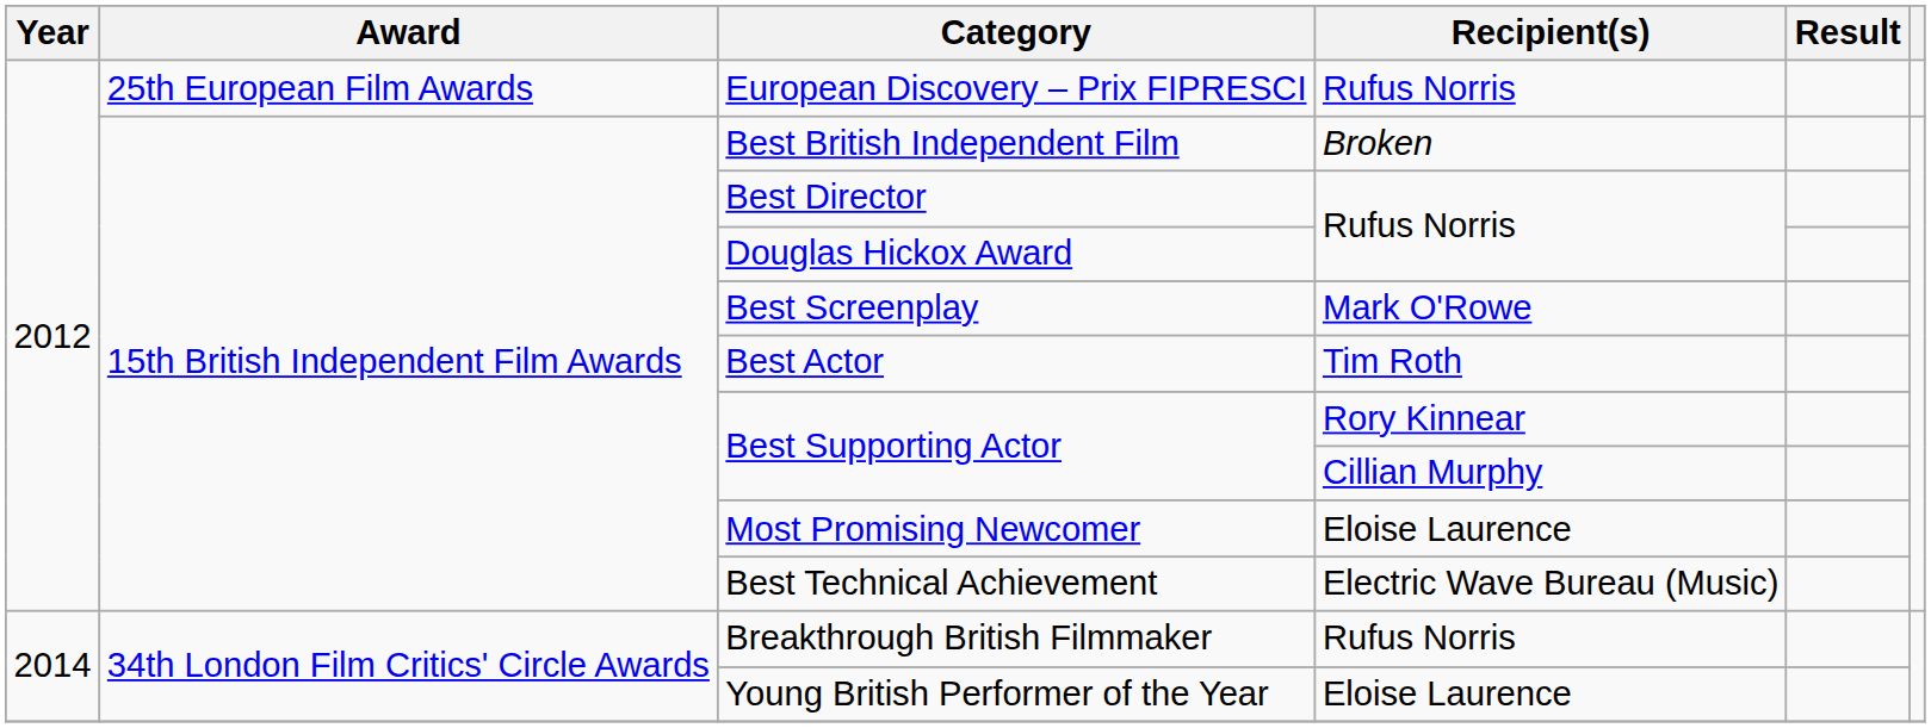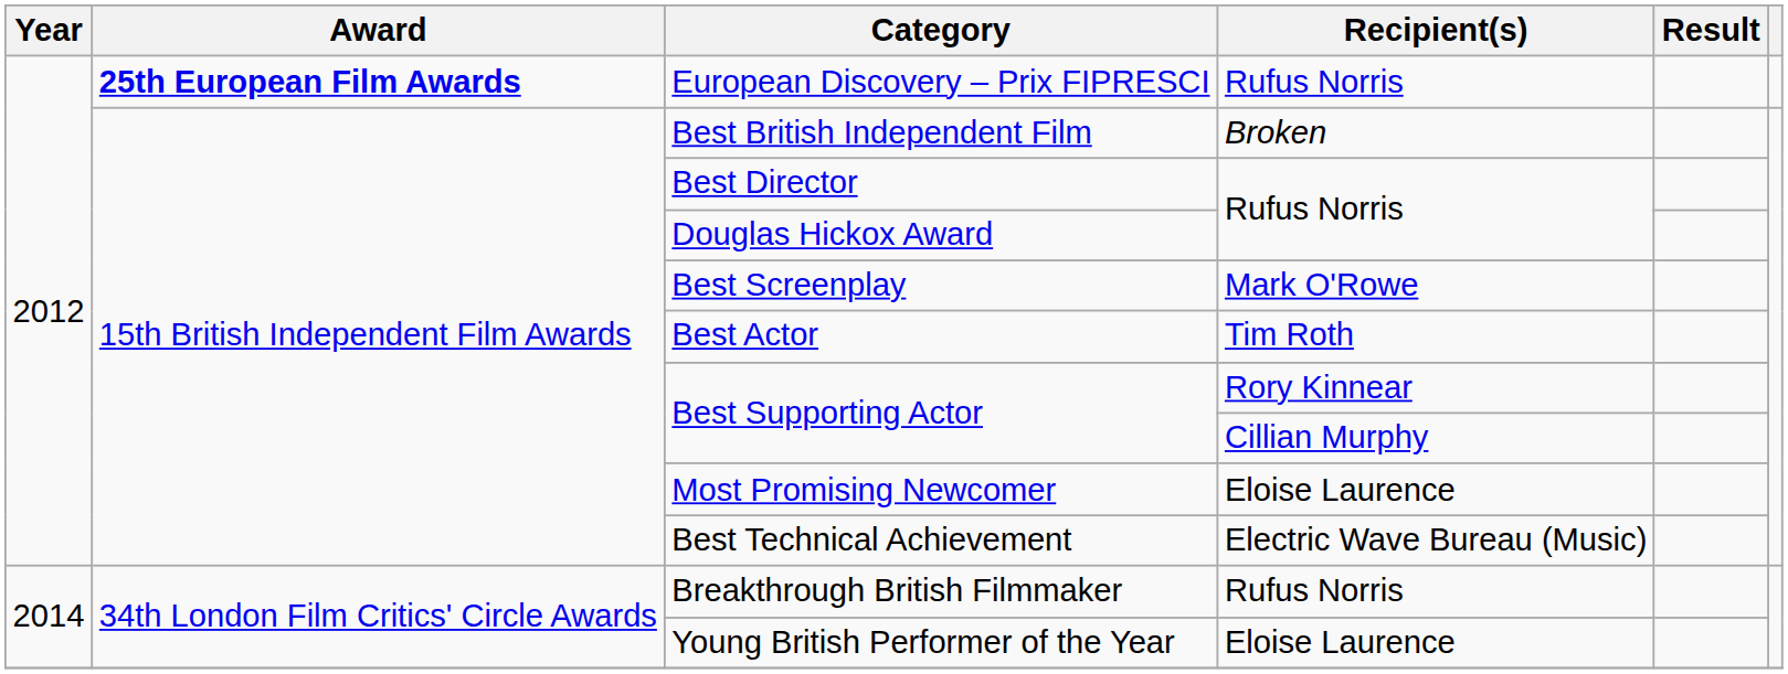European Discovery – Prix FIPRESCI | Award: normal -> bold
